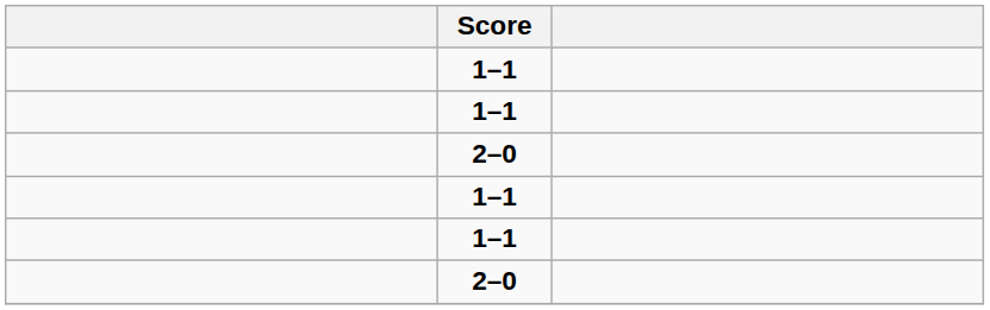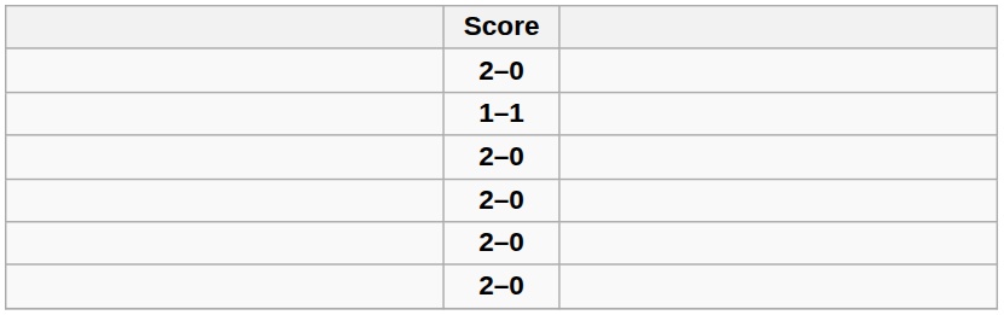row 2 | Score: 1–1 -> 2–0
row 5 | Score: 1–1 -> 2–0
row 6 | Score: 1–1 -> 2–0
